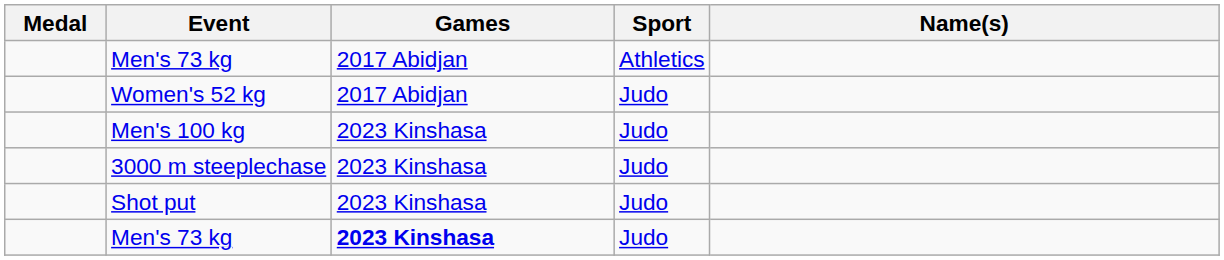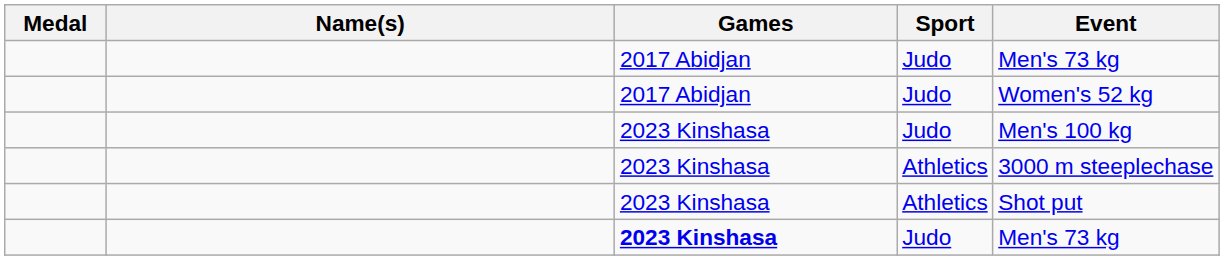columns swapped: Name(s) <-> Event
row 2 | Sport: Athletics -> Judo
row 5 | Sport: Judo -> Athletics
row 6 | Sport: Judo -> Athletics
